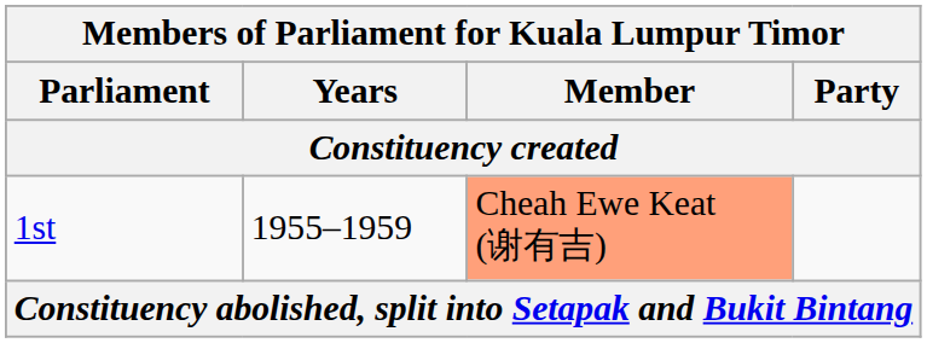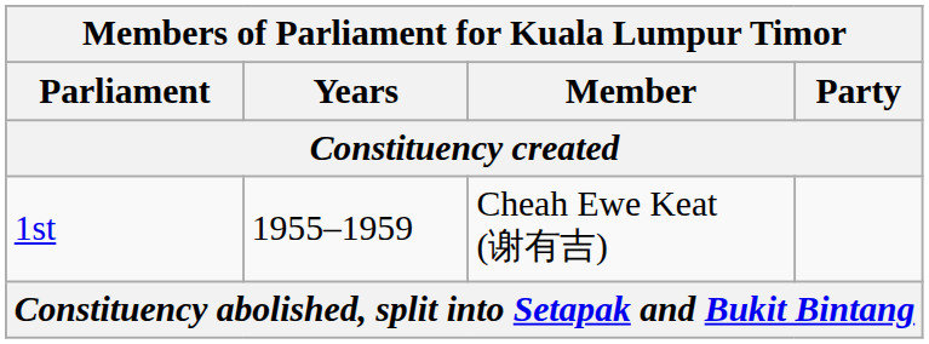1st | Member: lightsalmon background -> no background
